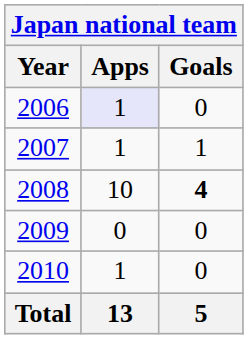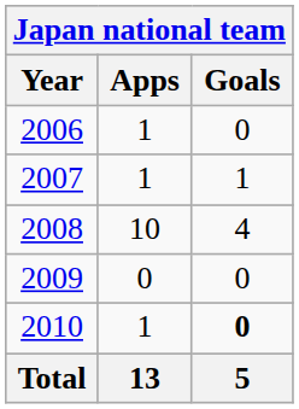2006 | Apps: lavender background -> no background
2008 | Goals: bold -> normal
2010 | Goals: normal -> bold
